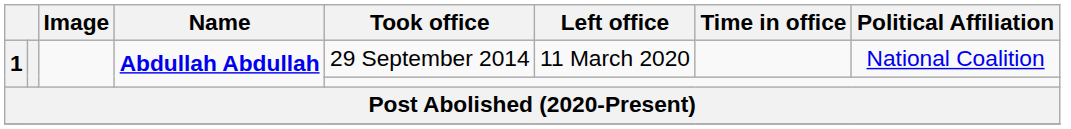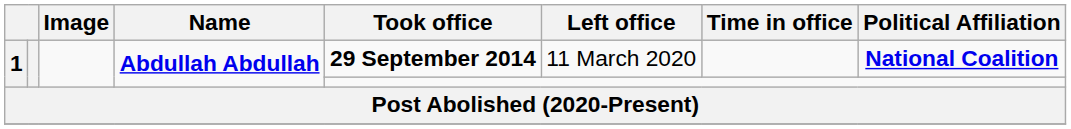row 2 | Took office: normal -> bold
row 2 | Political Affiliation: normal -> bold
